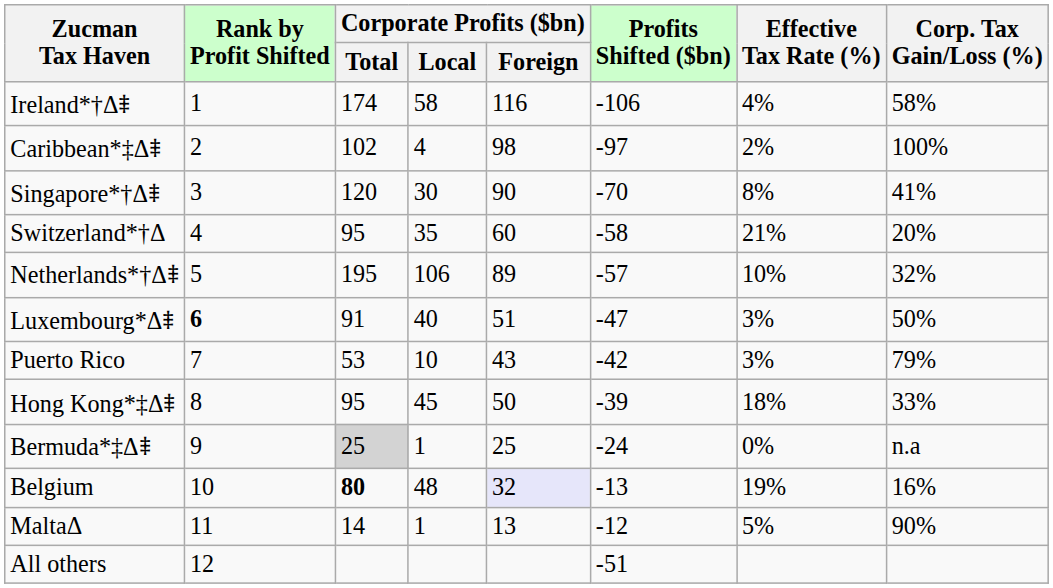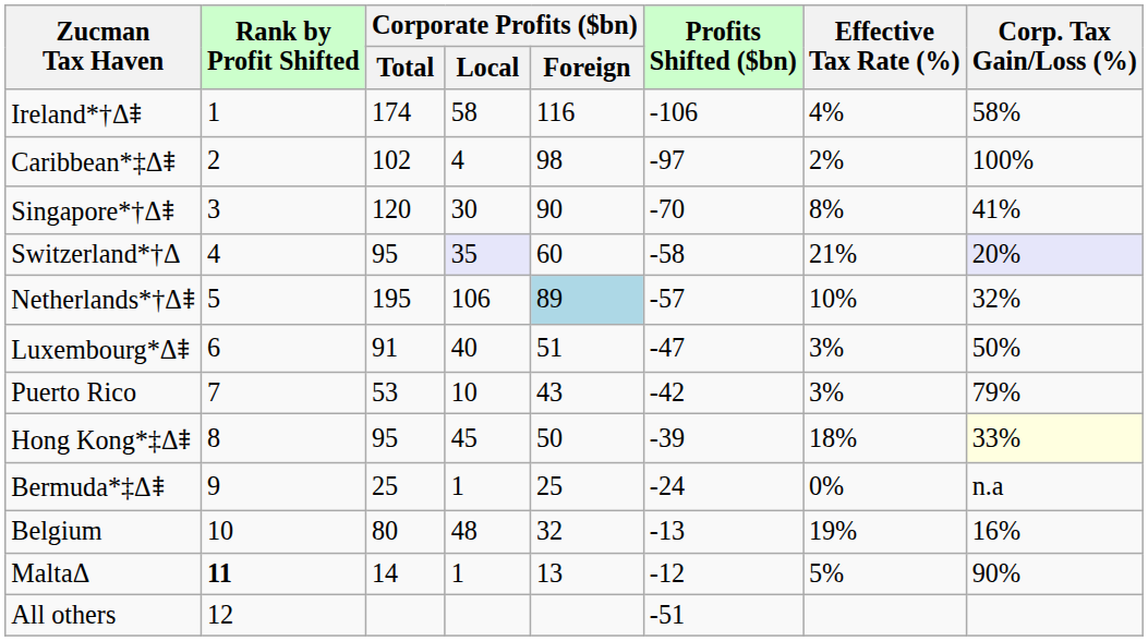Switzerland*†Δ | Corporate Profits ($bn) / Local: no background -> lavender background
Switzerland*†Δ | Corp. Tax Gain/Loss (%): no background -> lavender background
Netherlands*†Δ⹋ | Corporate Profits ($bn) / Foreign: no background -> lightblue background
Luxembourg*Δ⹋ | Rank by Profit Shifted: bold -> normal
Hong Kong*‡Δ⹋ | Corp. Tax Gain/Loss (%): no background -> lightyellow background
Bermuda*‡Δ⹋ | Corporate Profits ($bn) / Total: lightgrey background -> no background
Belgium | Corporate Profits ($bn) / Total: bold -> normal
Belgium | Corporate Profits ($bn) / Foreign: lavender background -> no background
MaltaΔ | Rank by Profit Shifted: normal -> bold
